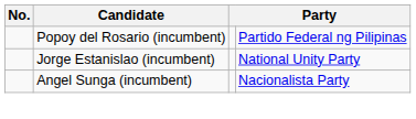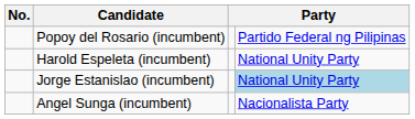+ row: Harold Espeleta (incumbent) | National Unity Party
Jorge Estanislao (incumbent) | column 4: no background -> lightblue background
